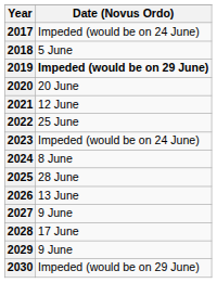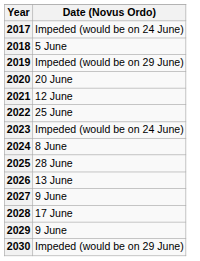2019 | Date (Novus Ordo): bold -> normal
